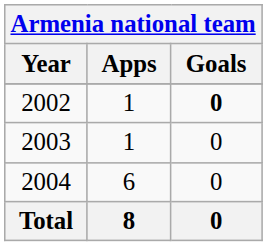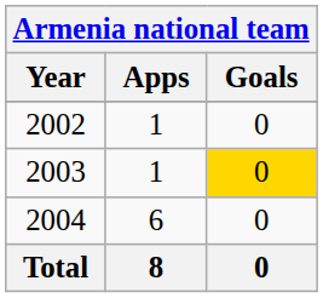2002 | Goals: bold -> normal
2003 | Goals: no background -> gold background
